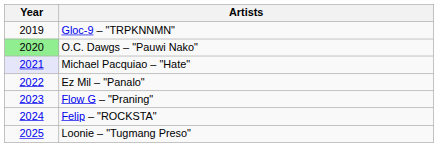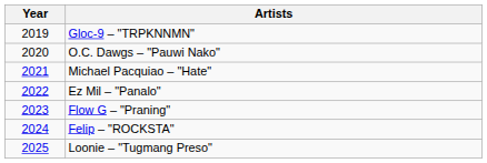O.C. Dawgs – "Pauwi Nako" | Year: lightgreen background -> no background
Michael Pacquiao – "Hate" | Year: lavender background -> no background
